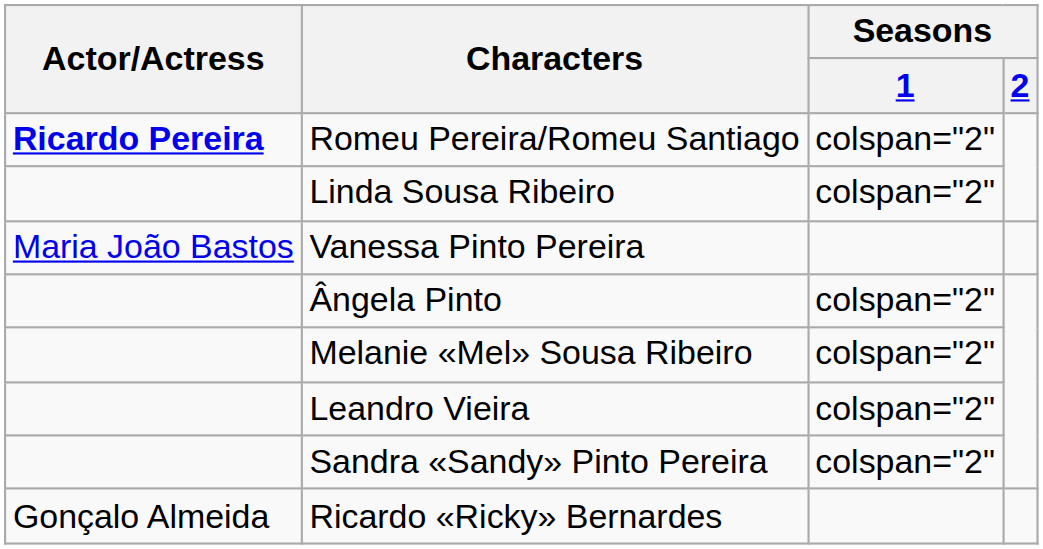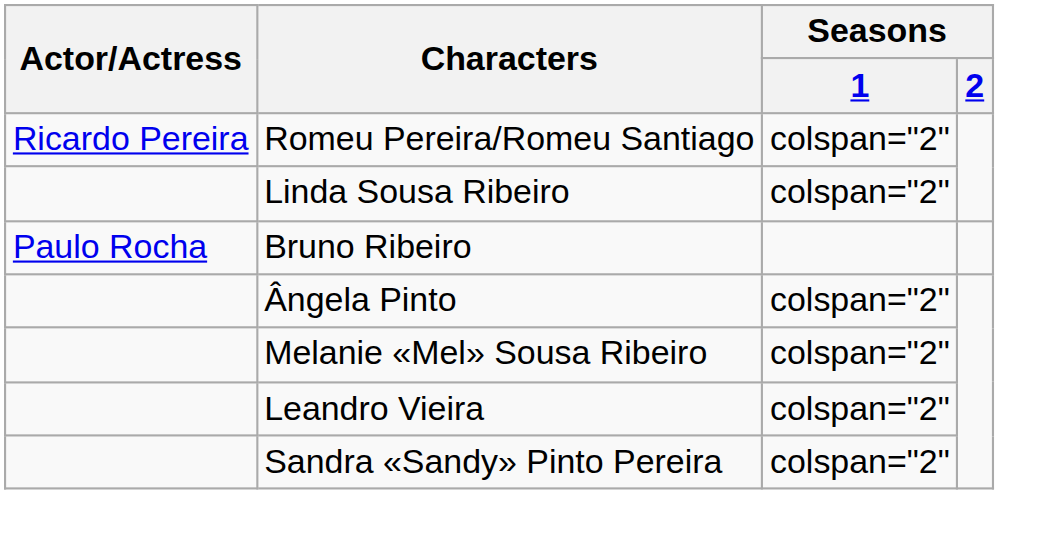Romeu Pereira/Romeu Santiago | Actor/Actress: bold -> normal
+ row: Paulo Rocha | Bruno Ribeiro
- row: Maria João Bastos | Vanessa Pinto Pereira
- row: Gonçalo Almeida | Ricardo «Ricky» Bernardes
